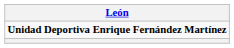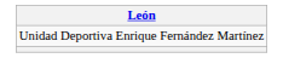row 2 | column 1: bold -> normal
